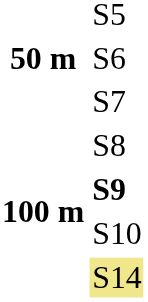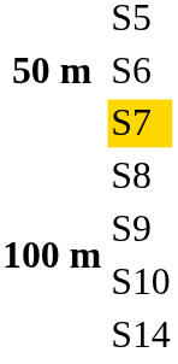S7 | column 2: no background -> gold background
S9 | column 2: bold -> normal
S14 | column 2: khaki background -> no background
